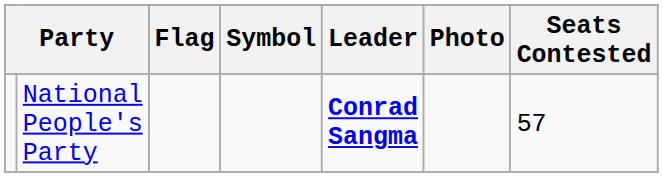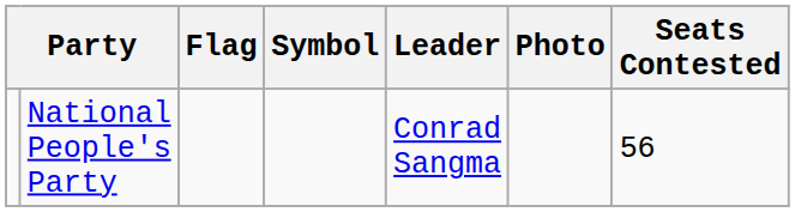National People's Party | Leader: bold -> normal
National People's Party | Seats Contested: 57 -> 56
